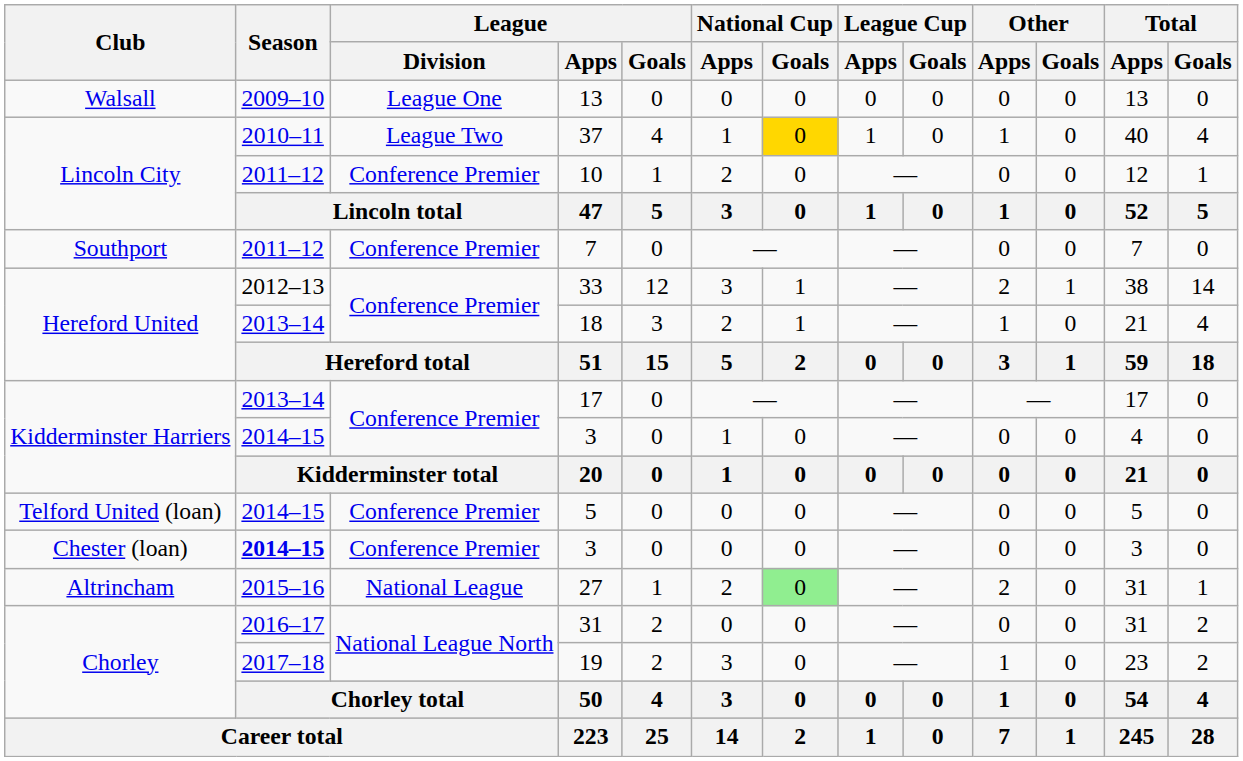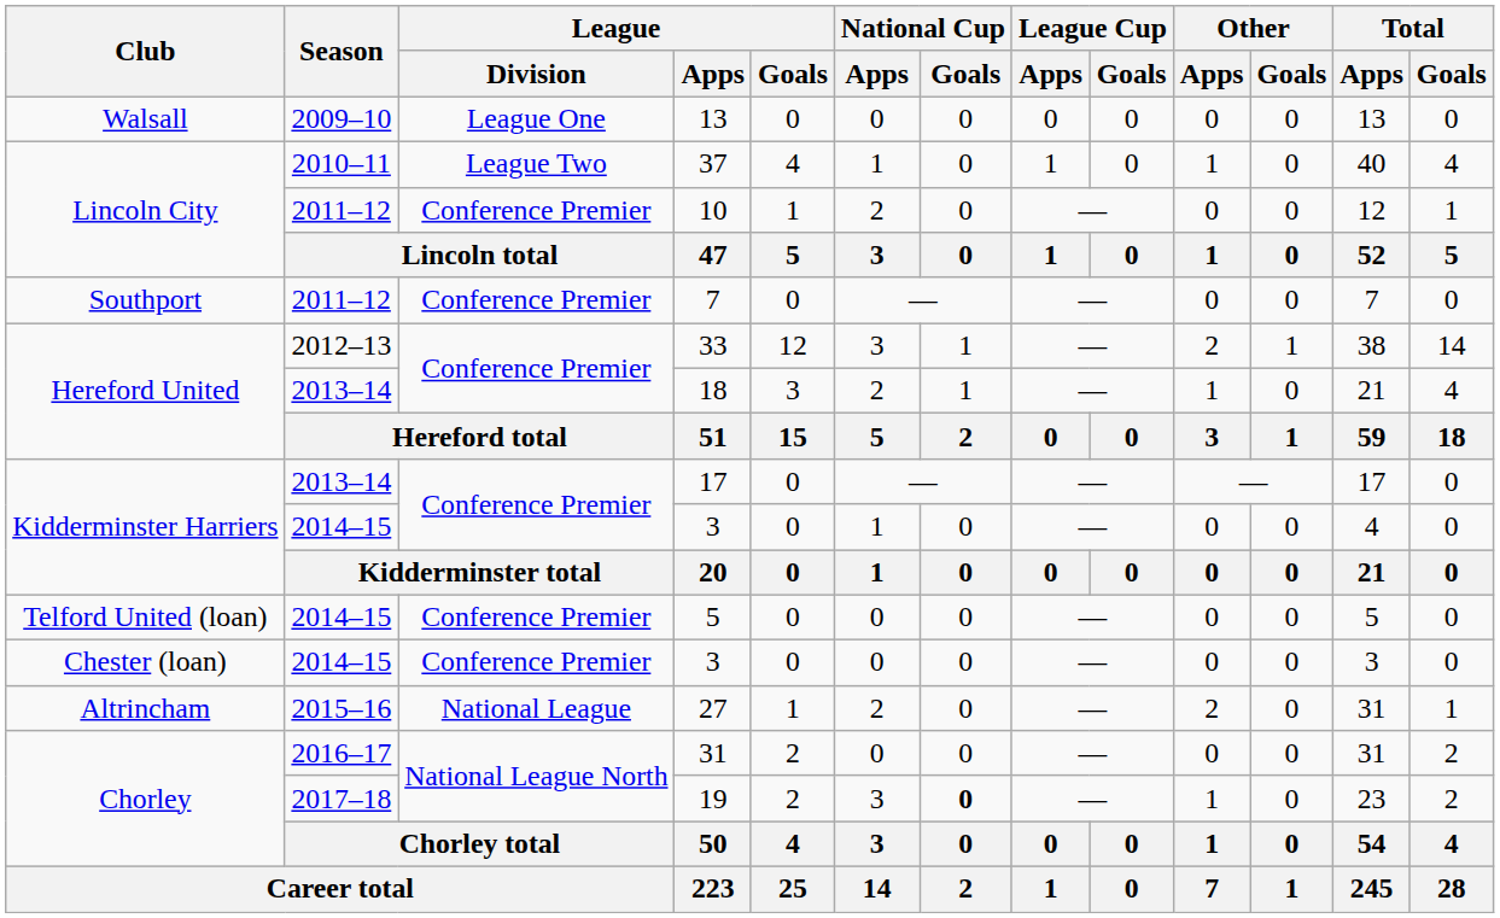37 | National Cup / Goals: gold background -> no background
Chester (loan) / 3 | Season: bold -> normal
27 | National Cup / Goals: lightgreen background -> no background
19 | National Cup / Goals: normal -> bold
